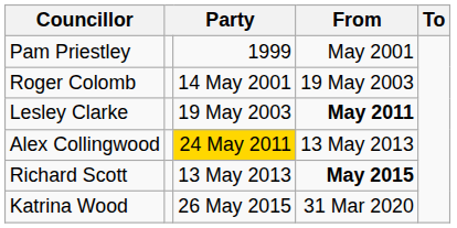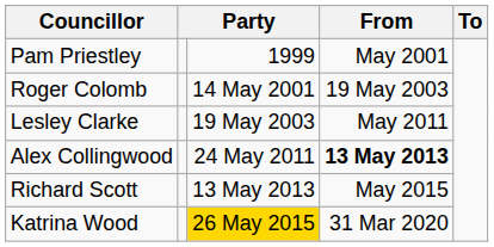Lesley Clarke | From: bold -> normal
Alex Collingwood | column 3: gold background -> no background
Alex Collingwood | From: normal -> bold
Richard Scott | From: bold -> normal
Katrina Wood | column 3: no background -> gold background
